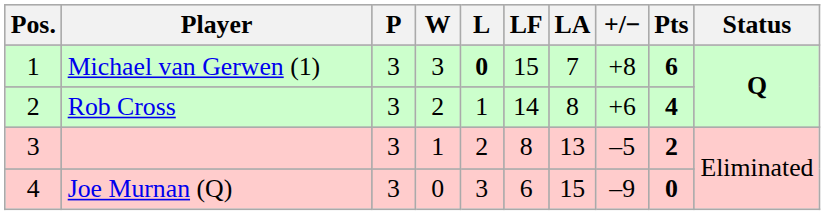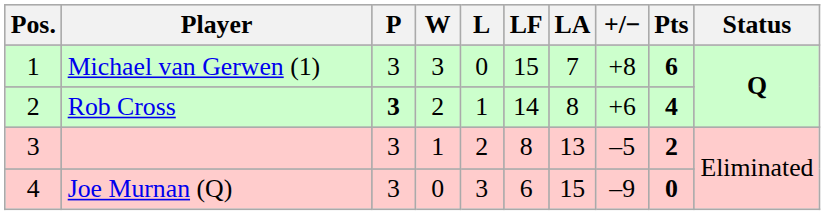Michael van Gerwen (1) | L: bold -> normal
Rob Cross | P: normal -> bold
